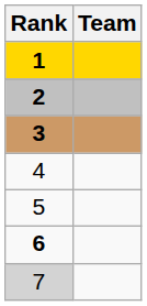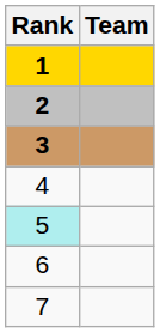5 | Rank: no background -> paleturquoise background
6 | Rank: bold -> normal
7 | Rank: lightgrey background -> no background
